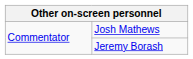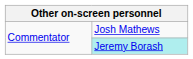Jeremy Borash | column 2: no background -> paleturquoise background
